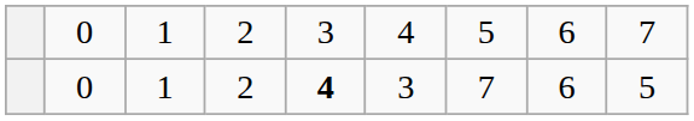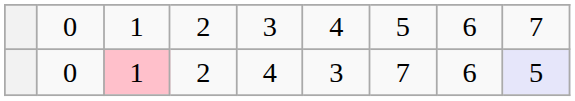row 2 | column 3: no background -> pink background
row 2 | column 5: bold -> normal
row 2 | column 9: no background -> lavender background
